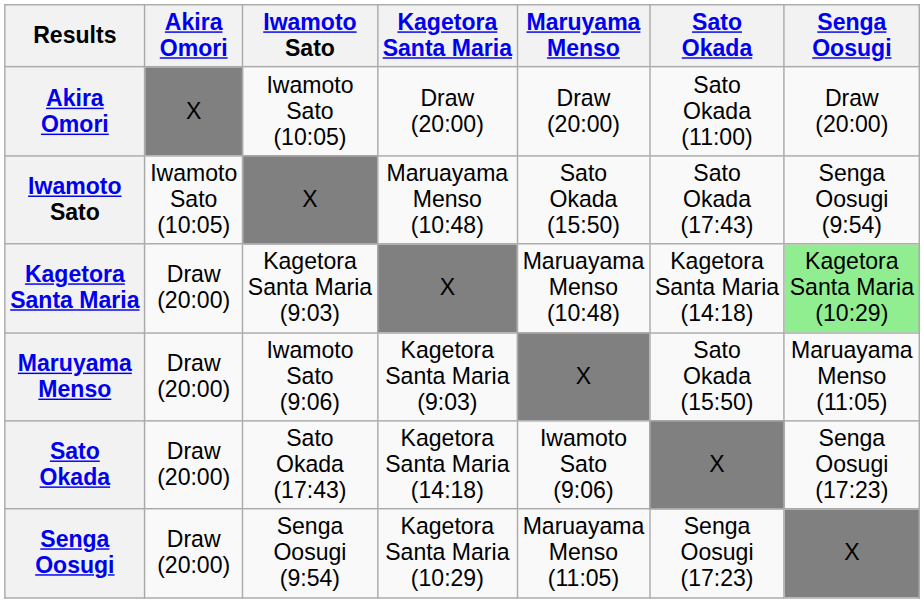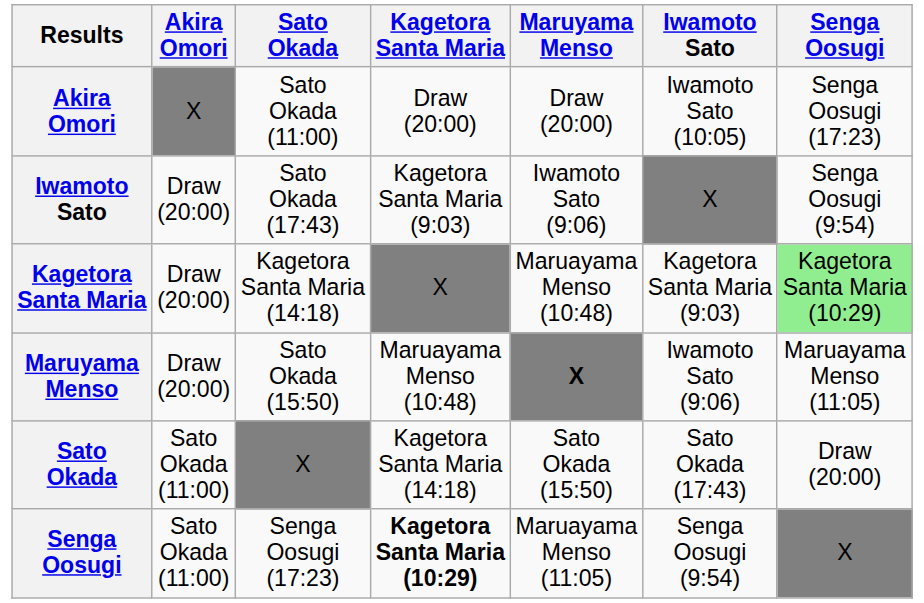columns swapped: Iwamoto Sato <-> Sato Okada
row 2 | Senga Oosugi: Draw (20:00) -> Senga Oosugi (17:23)
row 3 | Akira Omori: Iwamoto Sato (10:05) -> Draw (20:00)
row 3 | Kagetora Santa Maria: Maruayama Menso (10:48) -> Kagetora Santa Maria (9:03)
row 3 | Maruyama Menso: Sato Okada (15:50) -> Iwamoto Sato (9:06)
row 5 | Kagetora Santa Maria: Kagetora Santa Maria (9:03) -> Maruayama Menso (10:48)
row 5 | Maruyama Menso: normal -> bold
row 6 | Akira Omori: Draw (20:00) -> Sato Okada (11:00)
row 6 | Maruyama Menso: Iwamoto Sato (9:06) -> Sato Okada (15:50)
row 6 | Senga Oosugi: Senga Oosugi (17:23) -> Draw (20:00)
row 7 | Akira Omori: Draw (20:00) -> Sato Okada (11:00)
row 7 | Kagetora Santa Maria: normal -> bold
